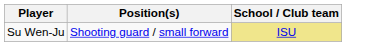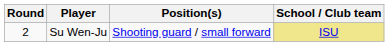+ column: Round | 2
